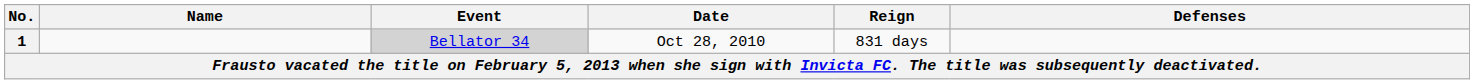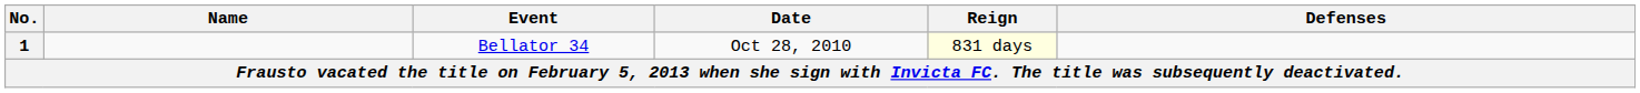1 | Event: lightgrey background -> no background
1 | Reign: no background -> lightyellow background
